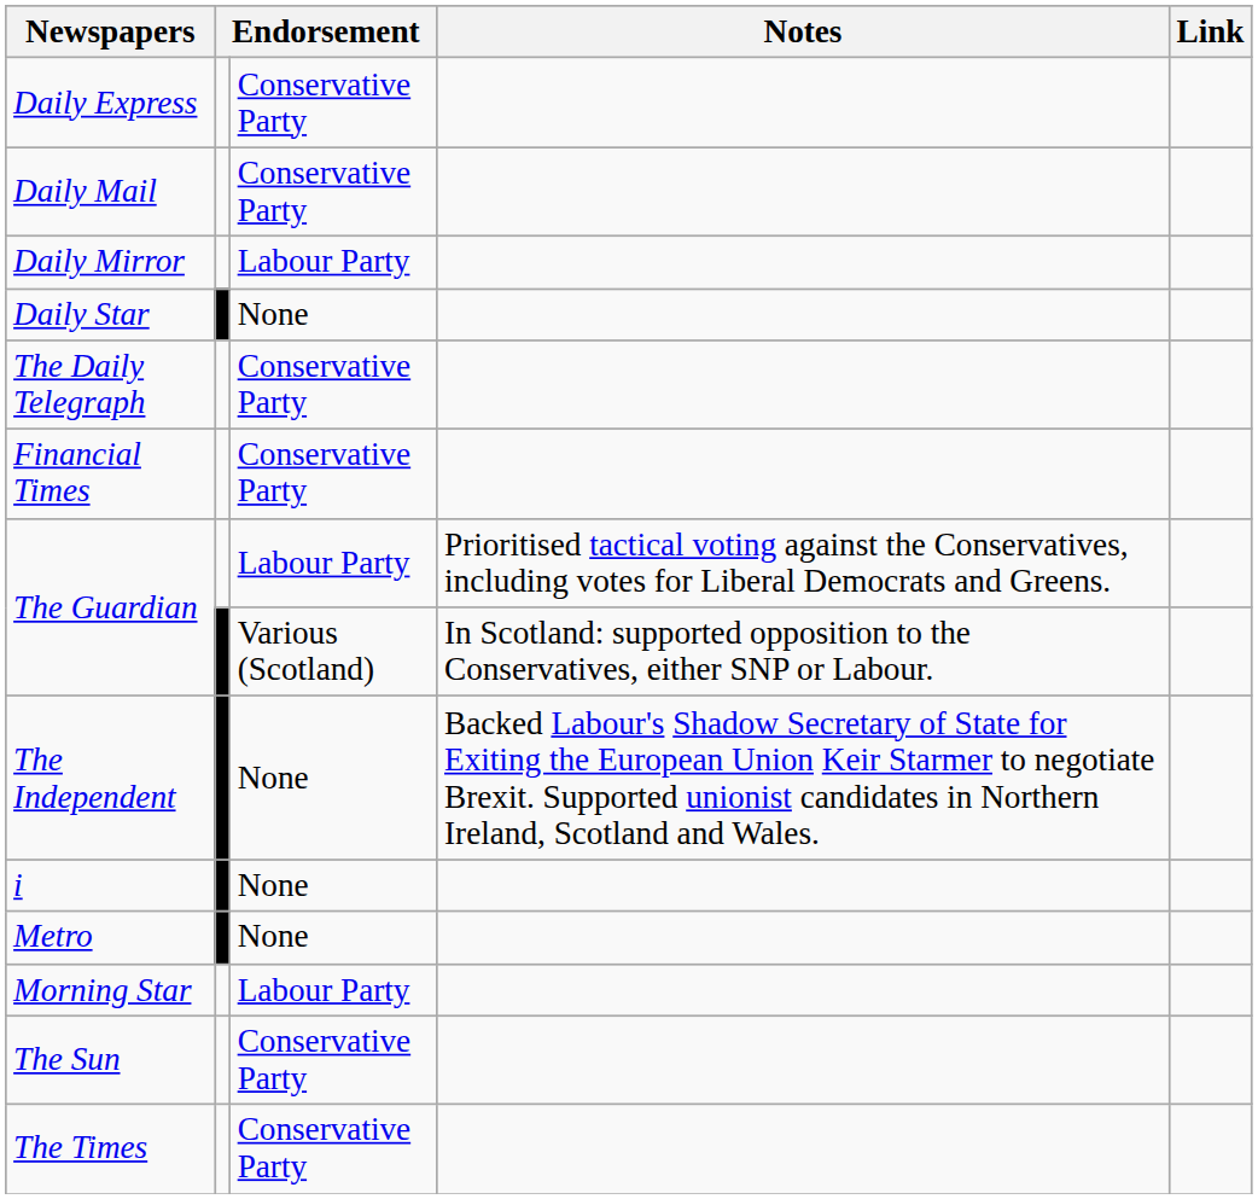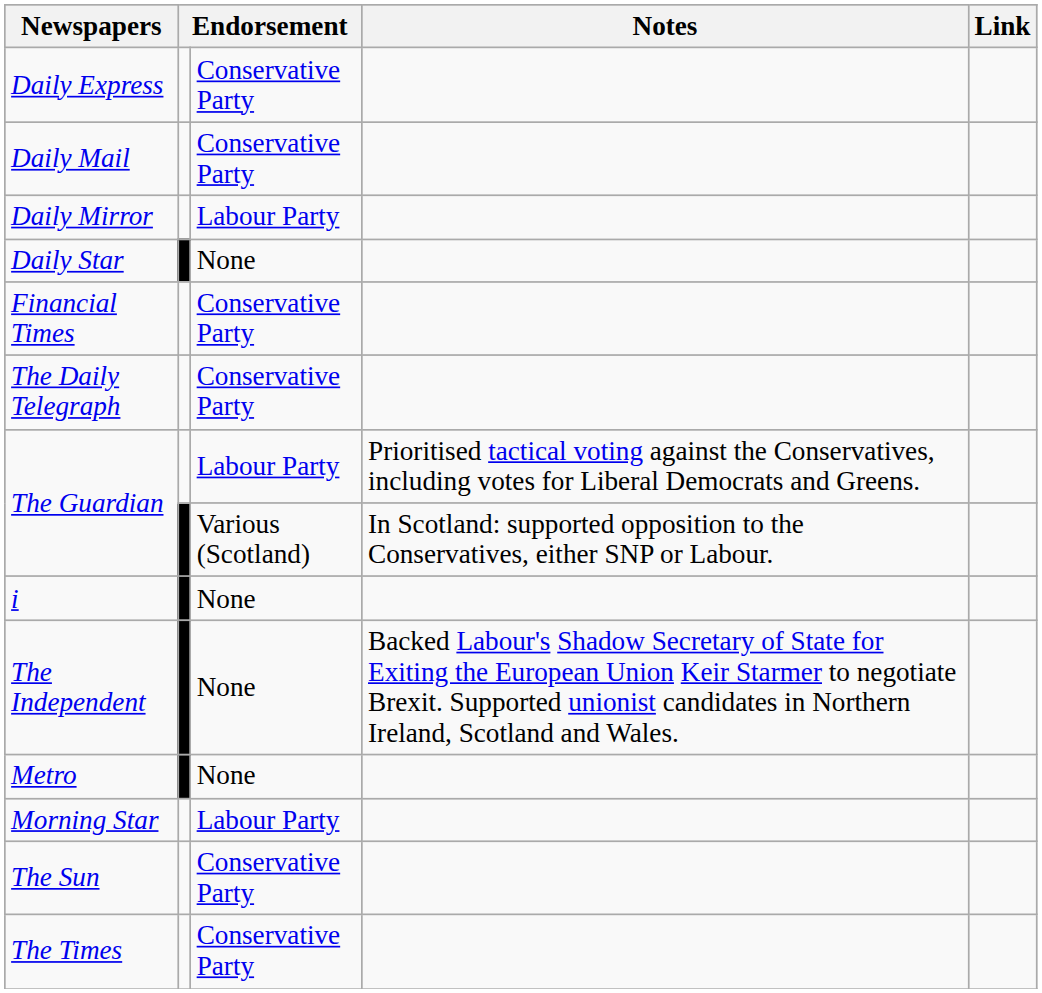rows swapped: The Daily Telegraph <-> Financial Times
rows swapped: i <-> The Independent
